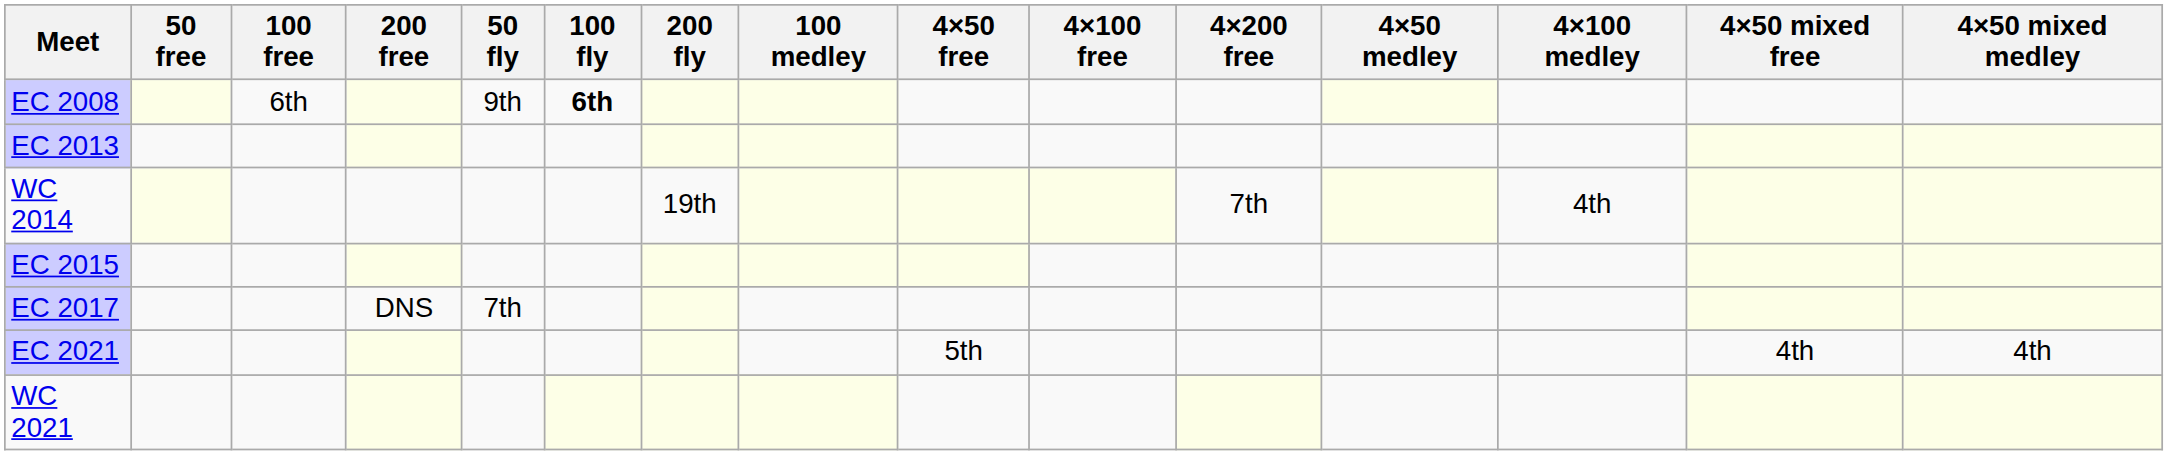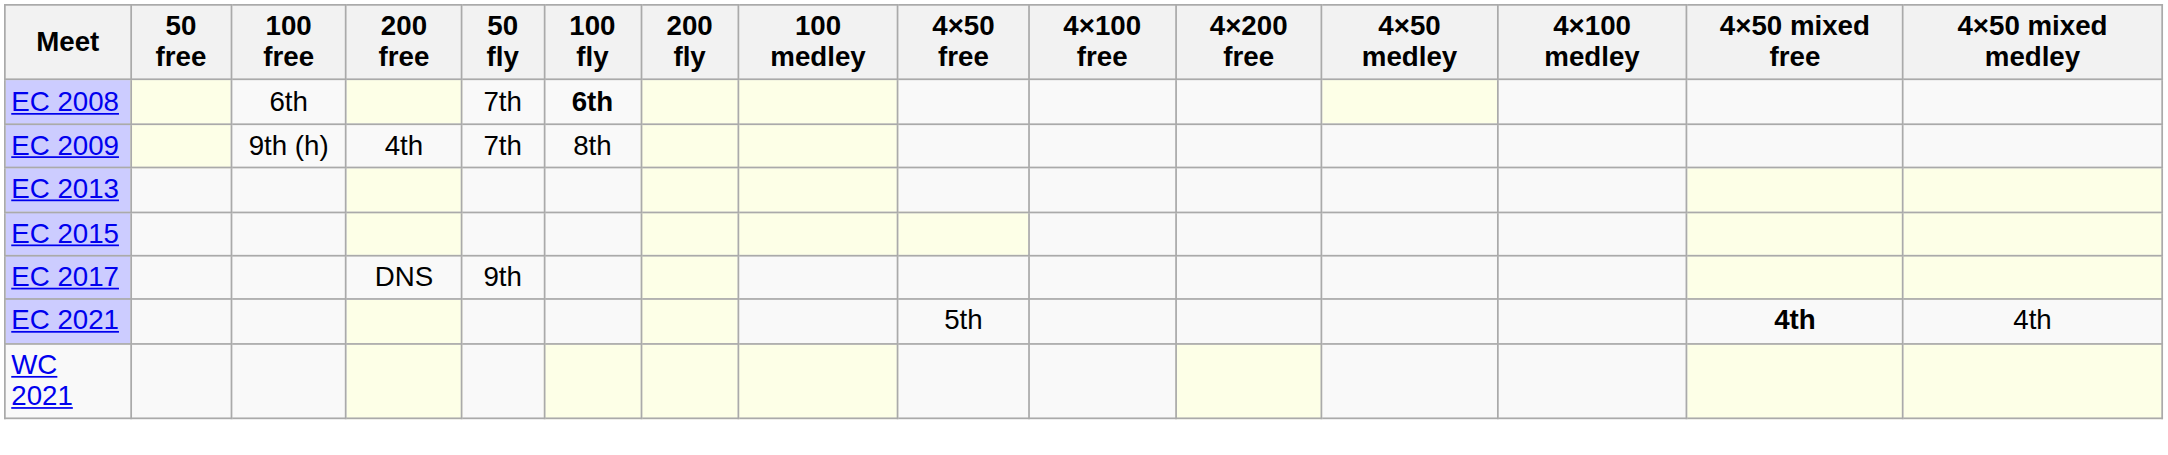EC 2008 | 50 fly: 9th -> 7th
+ row: EC 2009 | 9th (h) | 4th | 7th | 8th
- row: WC 2014 | 19th | 7th | 4th
EC 2017 | 50 fly: 7th -> 9th
EC 2021 | 4×50 mixed free: normal -> bold
